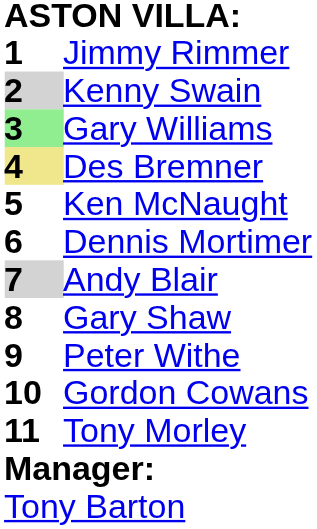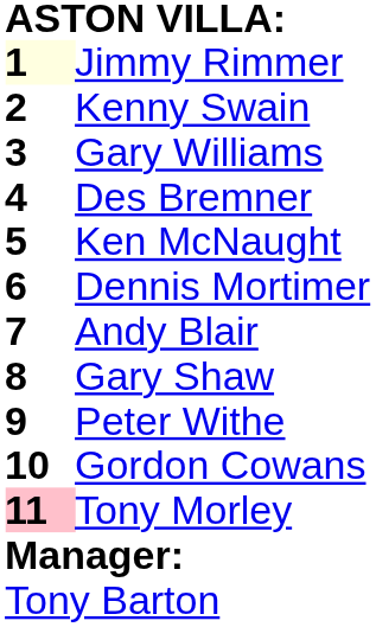Jimmy Rimmer | column 1: no background -> lightyellow background
Kenny Swain | column 1: lightgrey background -> no background
Gary Williams | column 1: lightgreen background -> no background
Des Bremner | column 1: khaki background -> no background
Andy Blair | column 1: lightgrey background -> no background
Tony Morley | column 1: no background -> pink background
